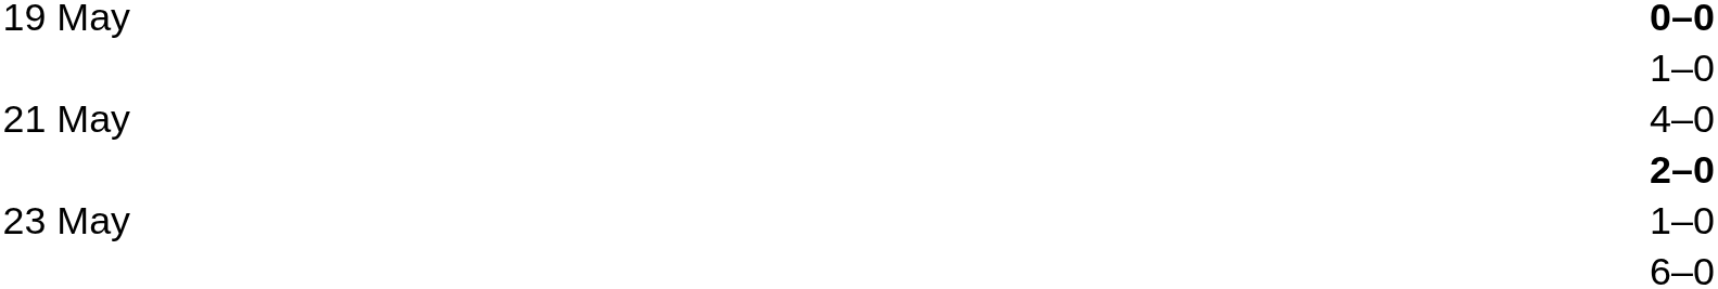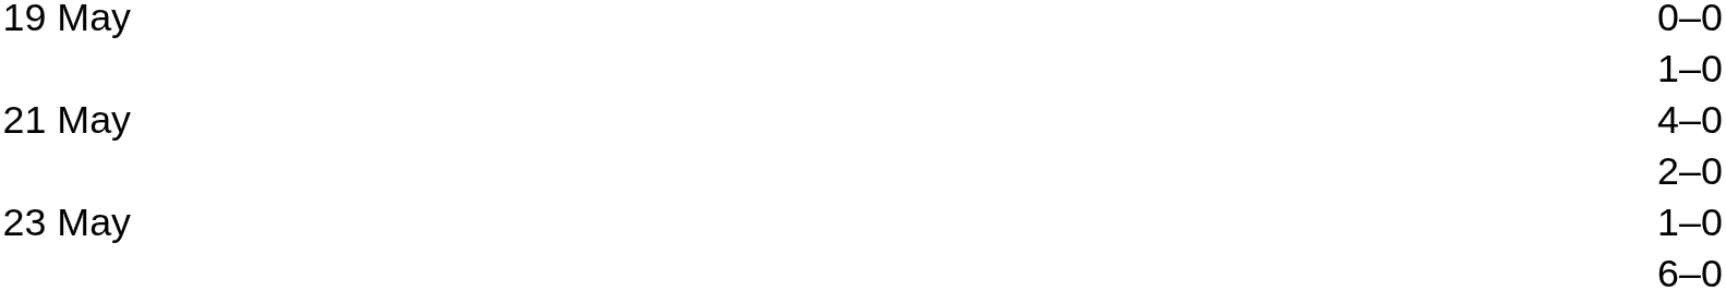0–0 | column 2: bold -> normal
2–0 | column 2: bold -> normal
